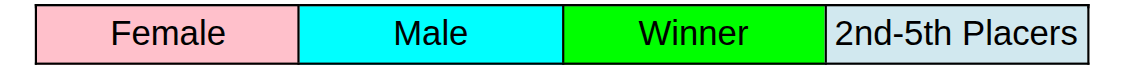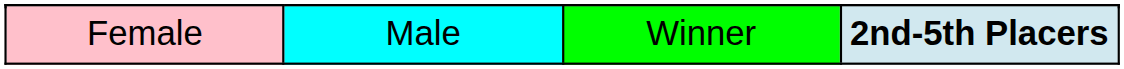Female | column 4: normal -> bold
